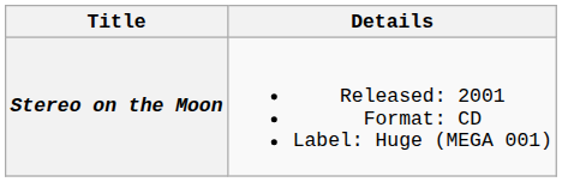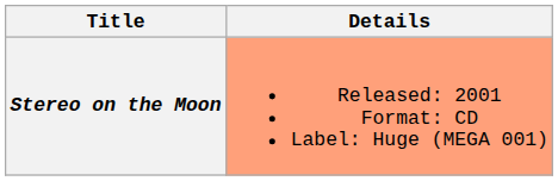Stereo on the Moon | Details: no background -> lightsalmon background
